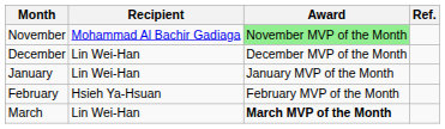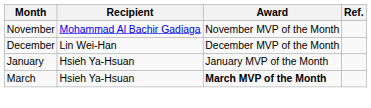November | Award: lightgreen background -> no background
January | Recipient: Lin Wei-Han -> Hsieh Ya-Hsuan
- row: February | Hsieh Ya-Hsuan | February MVP of the Month
March | Recipient: Lin Wei-Han -> Hsieh Ya-Hsuan
